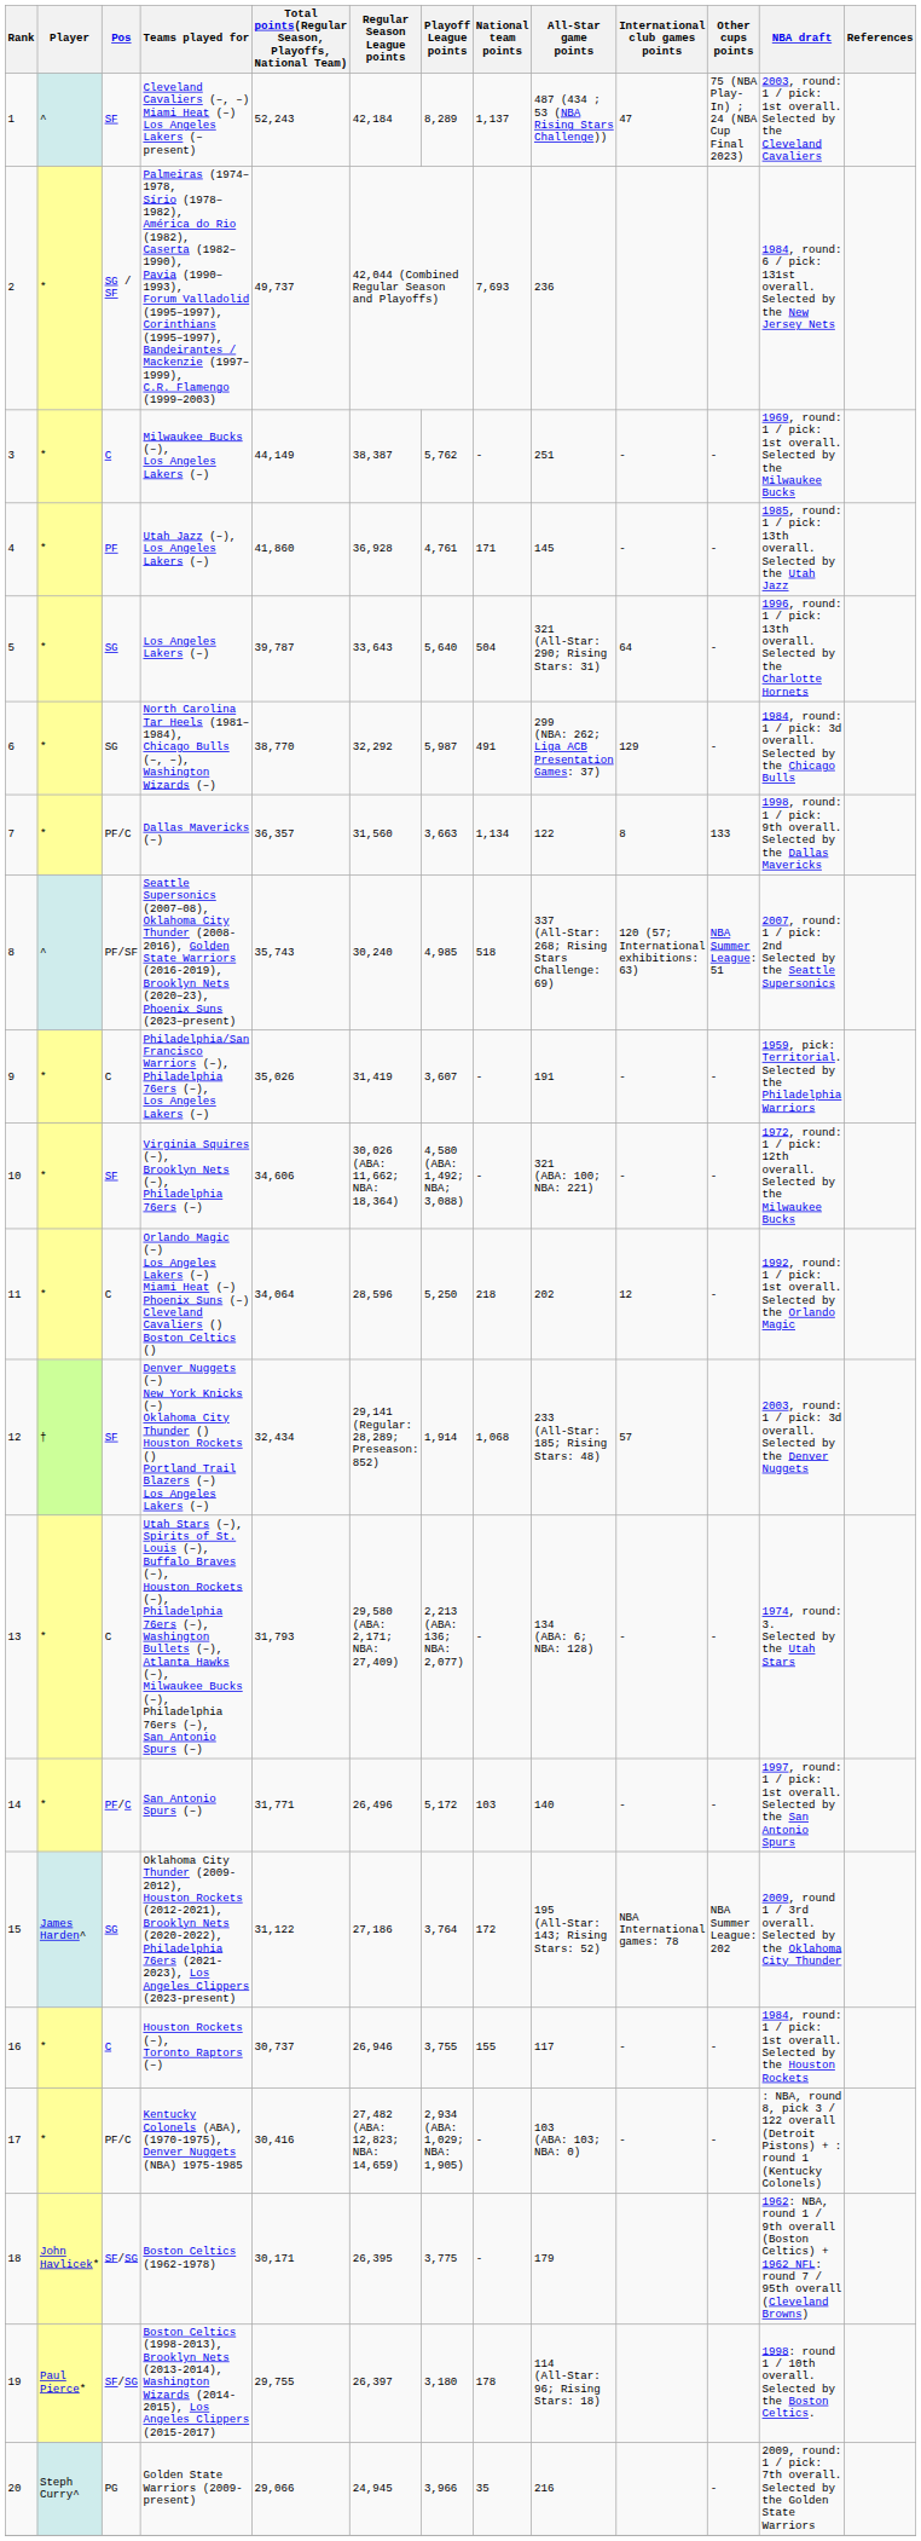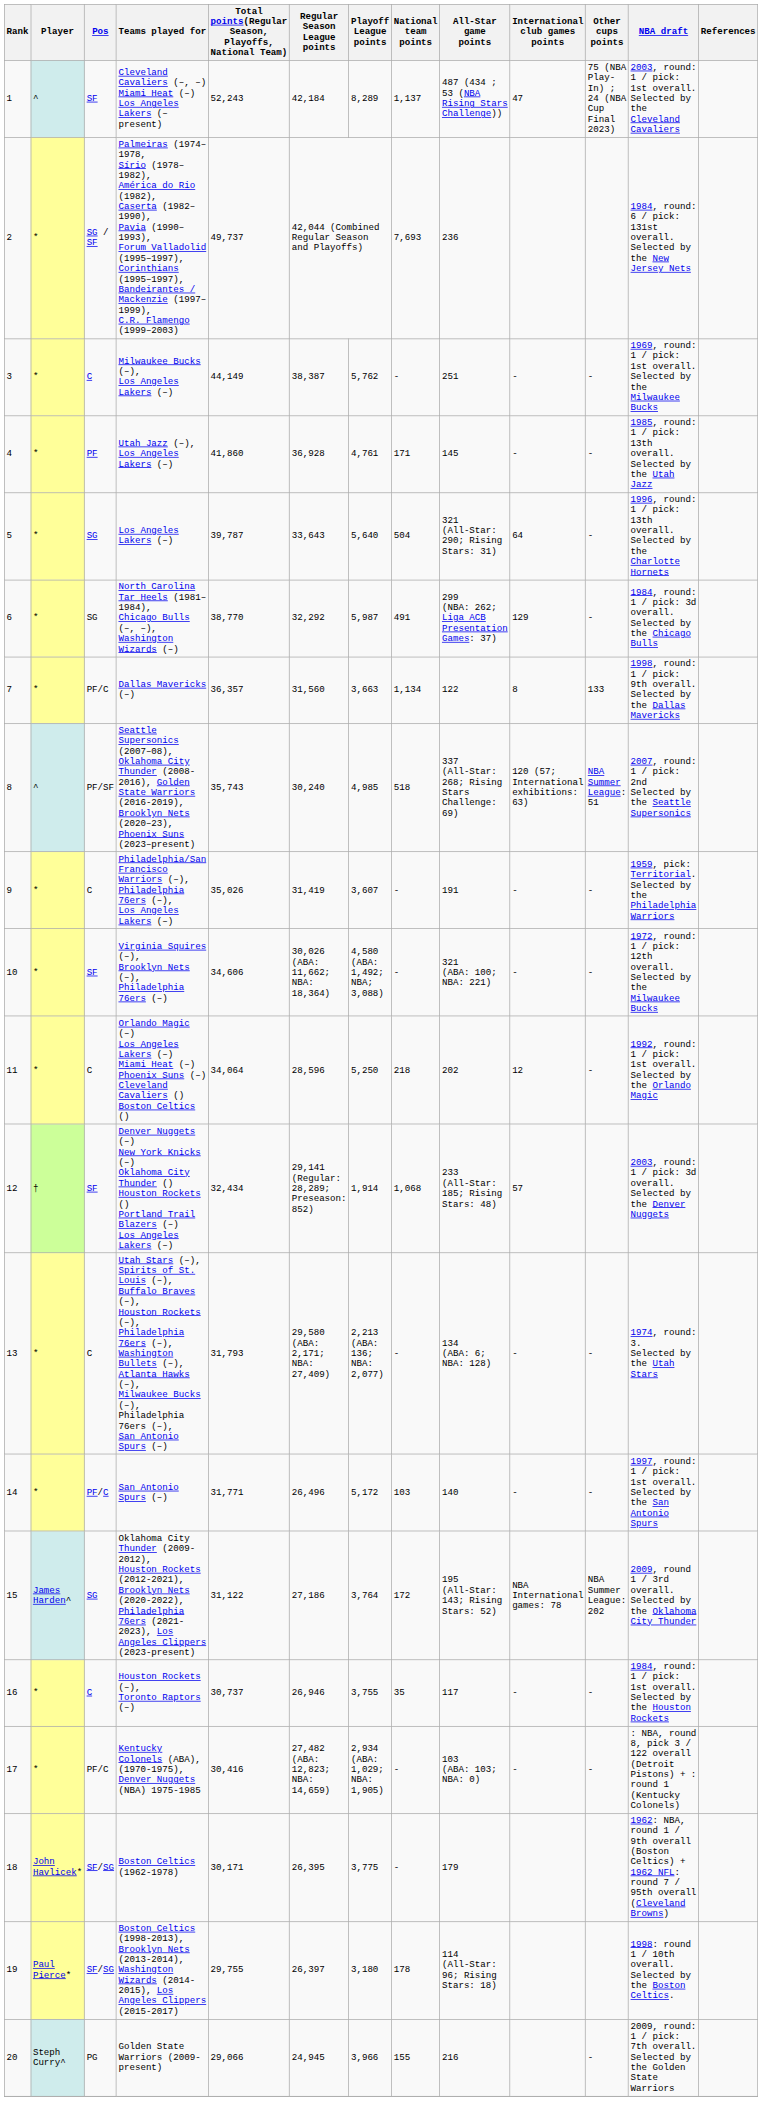Houston Rockets (–), Toronto Raptors (–) | National team points: 155 -> 35
Golden State Warriors (2009-present) | National team points: 35 -> 155
